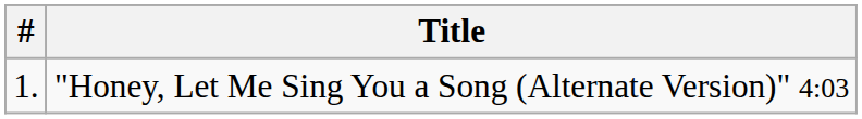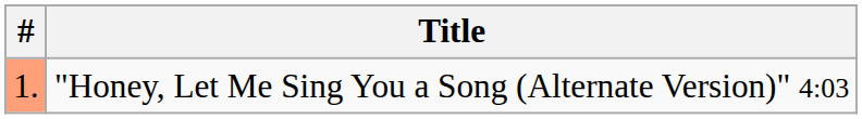"Honey, Let Me Sing You a Song (Alternate Version)" 4:03 | #: no background -> lightsalmon background
